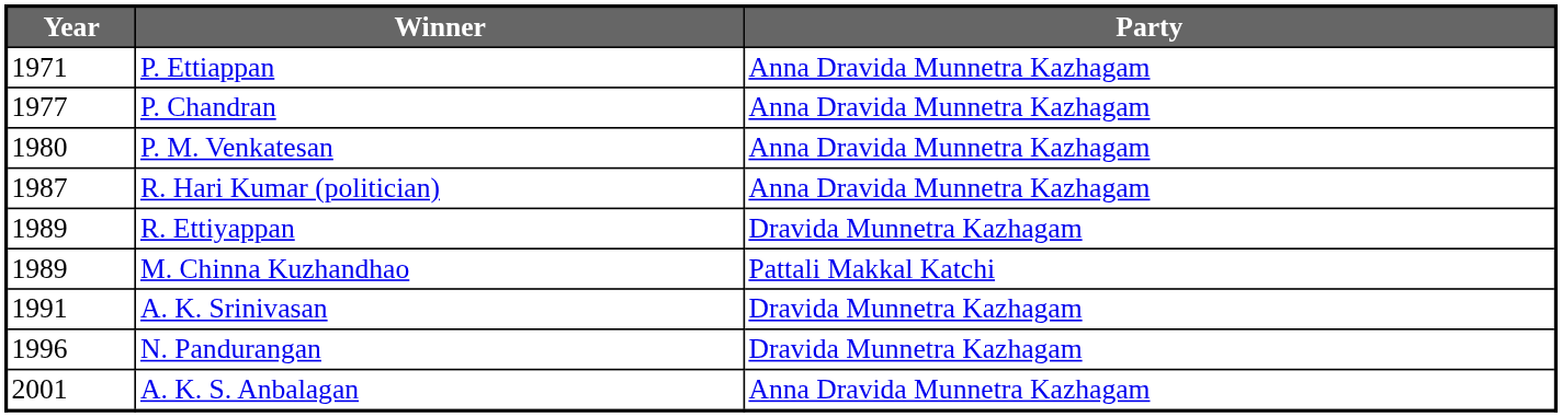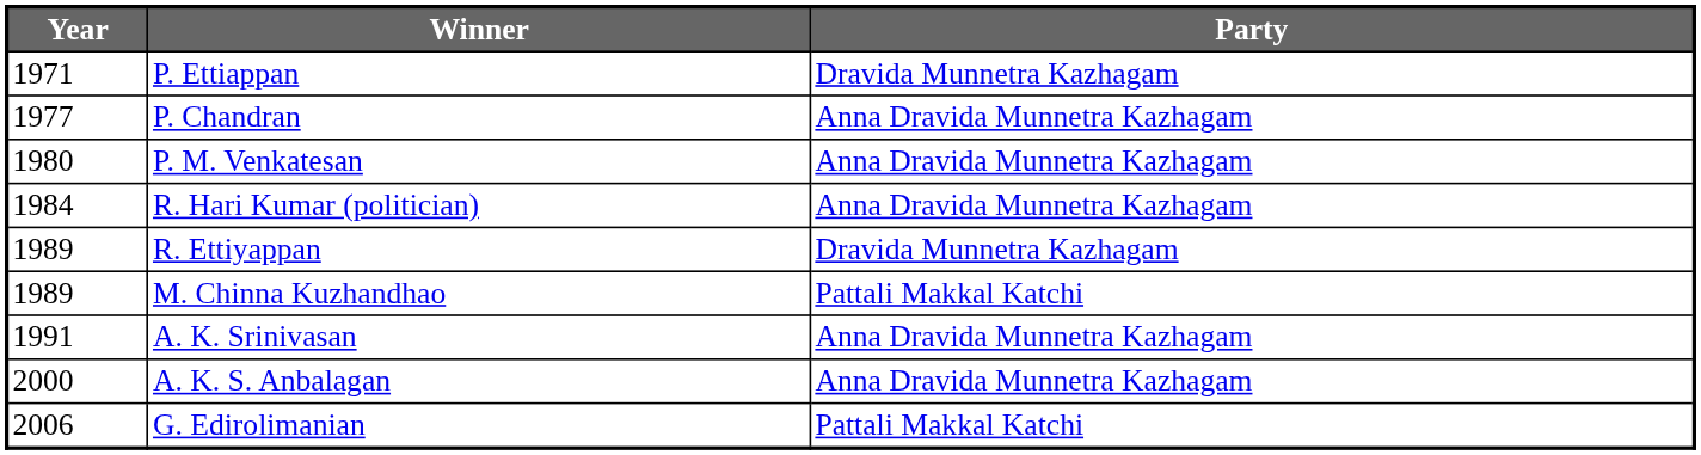P. Ettiappan | Party: Anna Dravida Munnetra Kazhagam -> Dravida Munnetra Kazhagam
R. Hari Kumar (politician) | Year: 1987 -> 1984
A. K. Srinivasan | Party: Dravida Munnetra Kazhagam -> Anna Dravida Munnetra Kazhagam
- row: 1996 | N. Pandurangan | Dravida Munnetra Kazhagam
A. K. S. Anbalagan | Year: 2001 -> 2000
+ row: 2006 | G. Edirolimanian | Pattali Makkal Katchi
